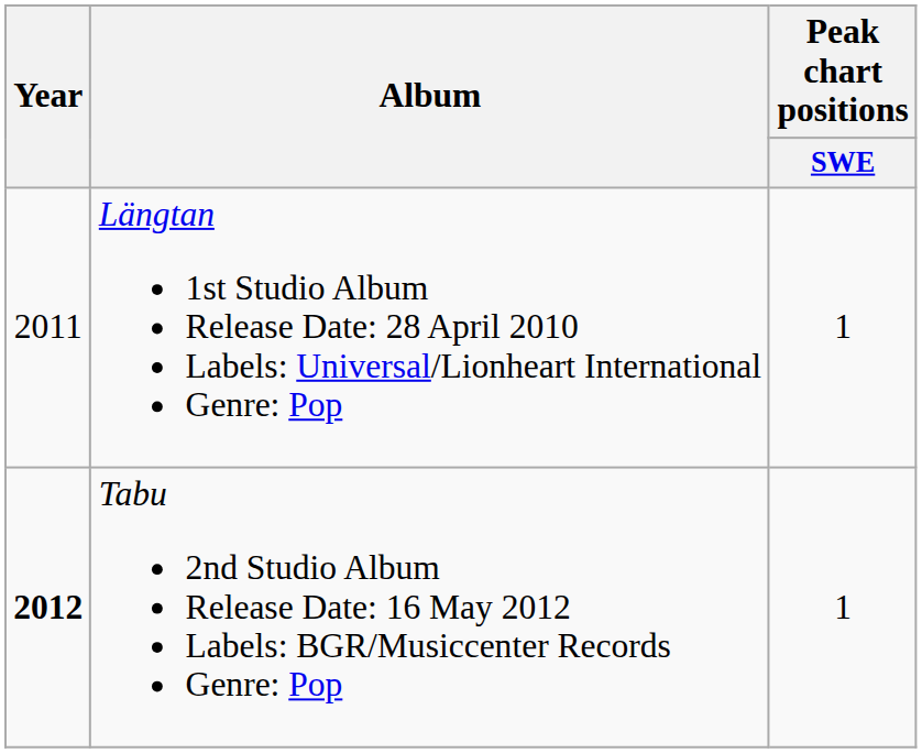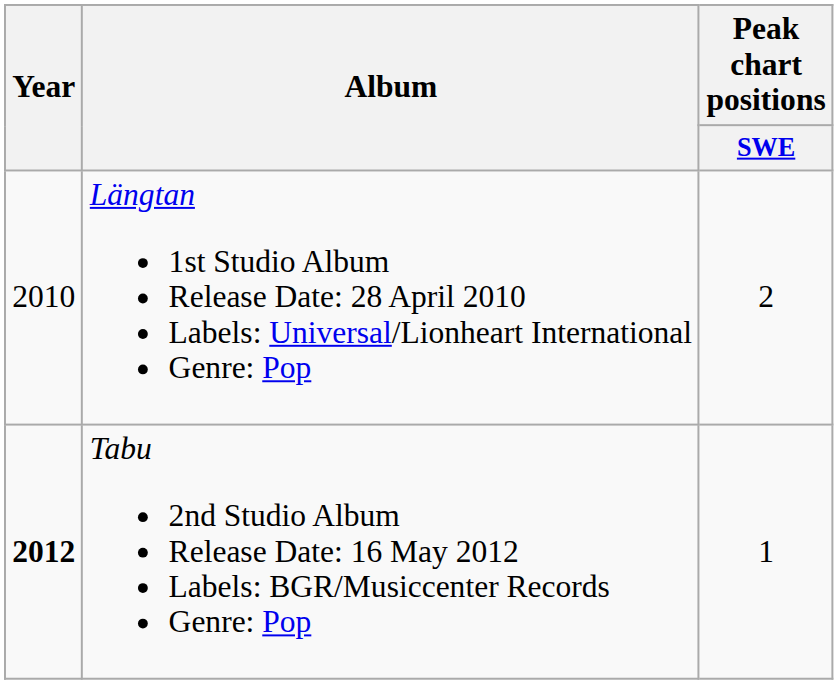row 3 | Year: 2011 -> 2010
row 3 | Peak chart positions / SWE: 1 -> 2
